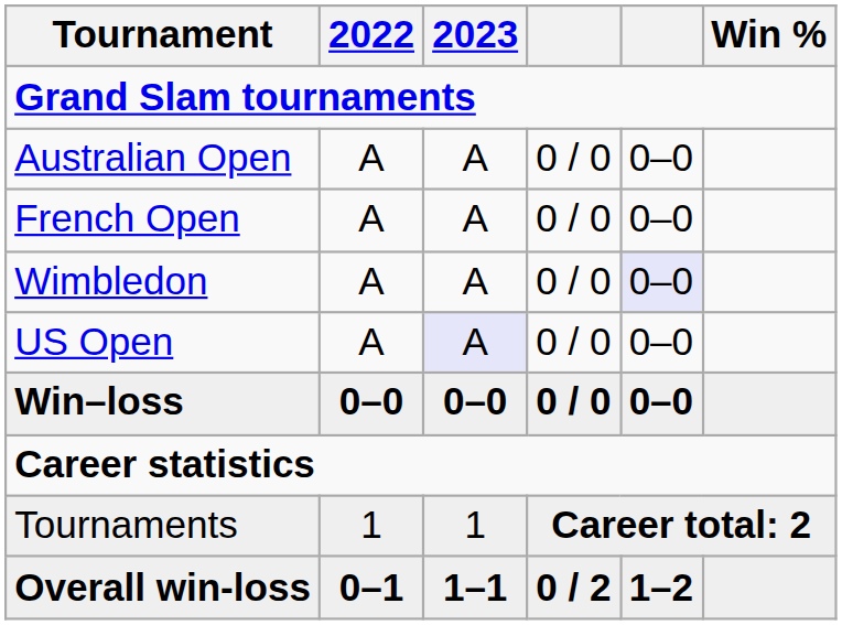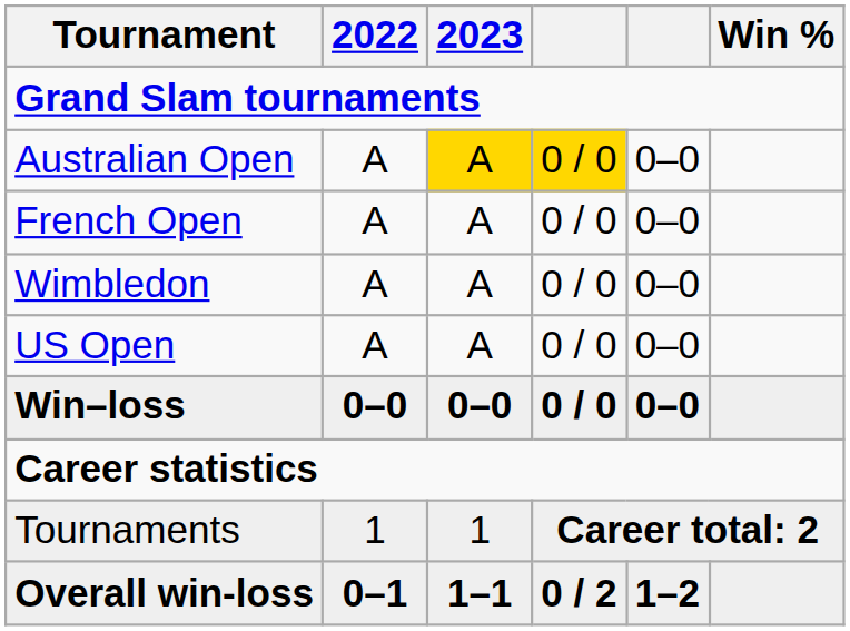Australian Open | 2023: no background -> gold background
Australian Open | column 4: no background -> gold background
Wimbledon | column 5: lavender background -> no background
US Open | 2023: lavender background -> no background
